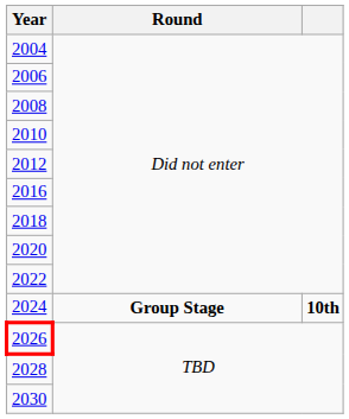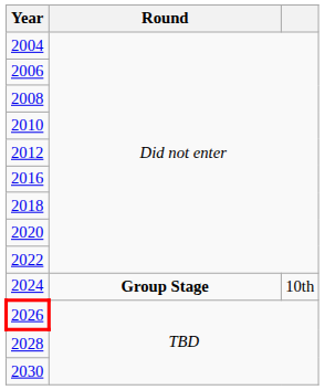2024 | column 3: bold -> normal
